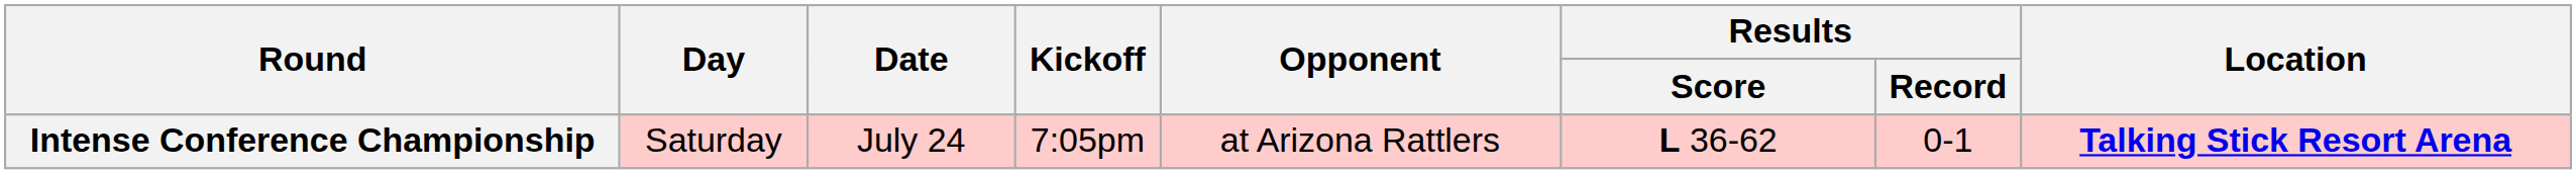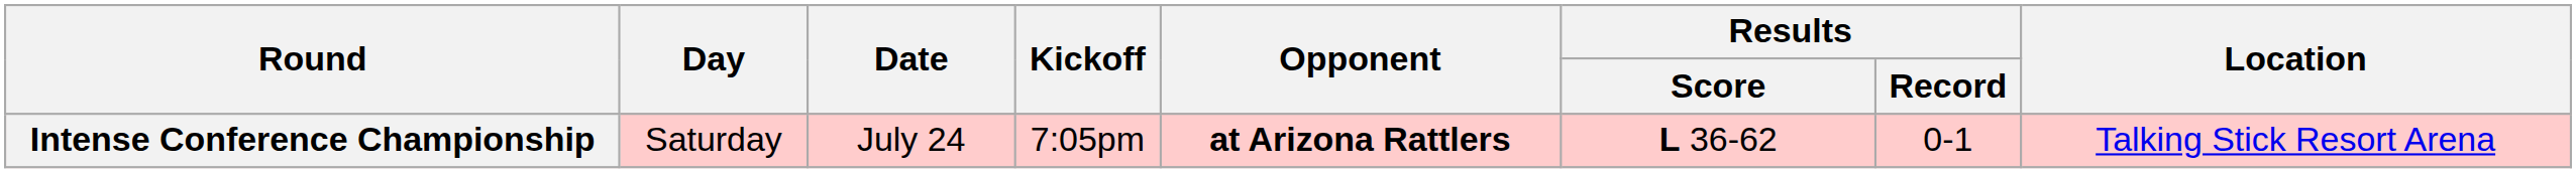Intense Conference Championship | Opponent: normal -> bold
Intense Conference Championship | Location: bold -> normal
